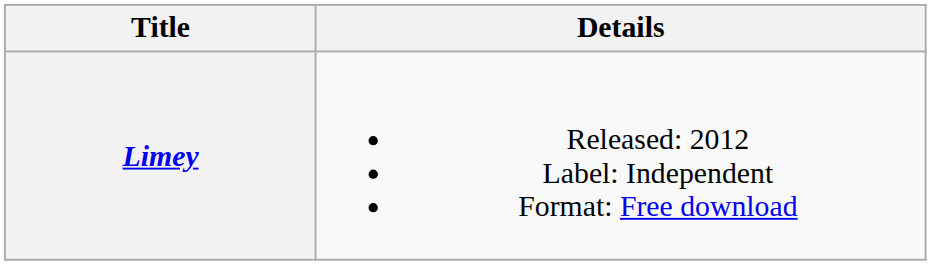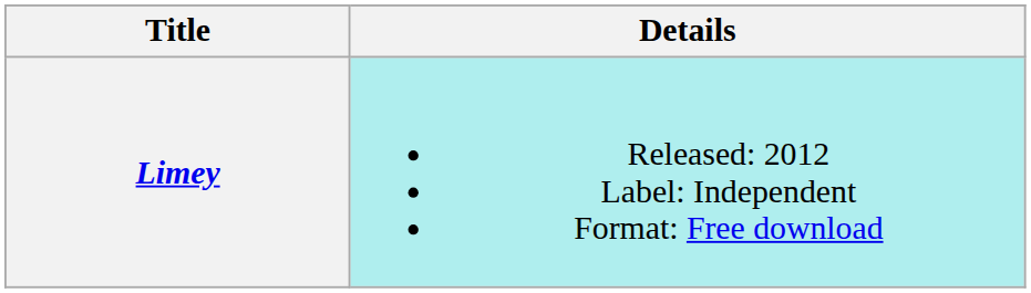Limey | Details: no background -> paleturquoise background
